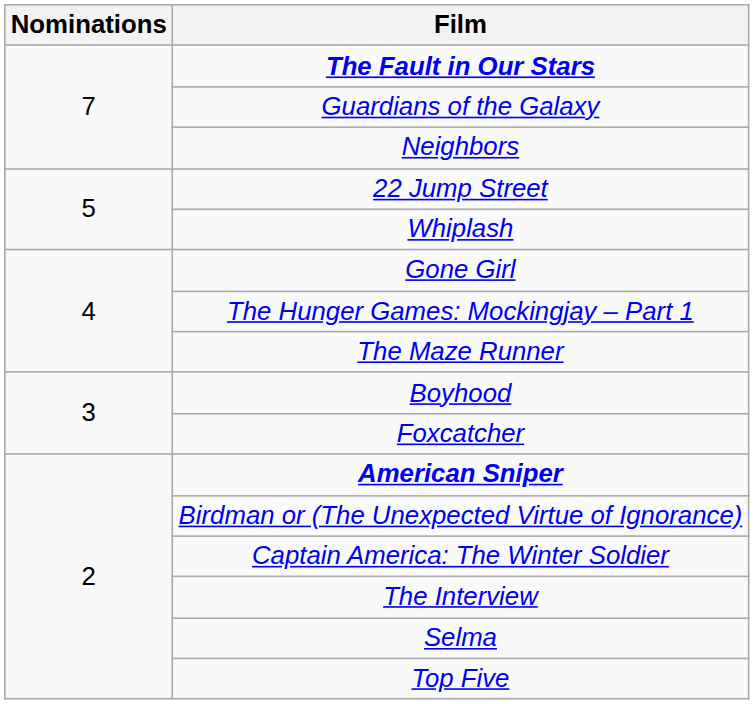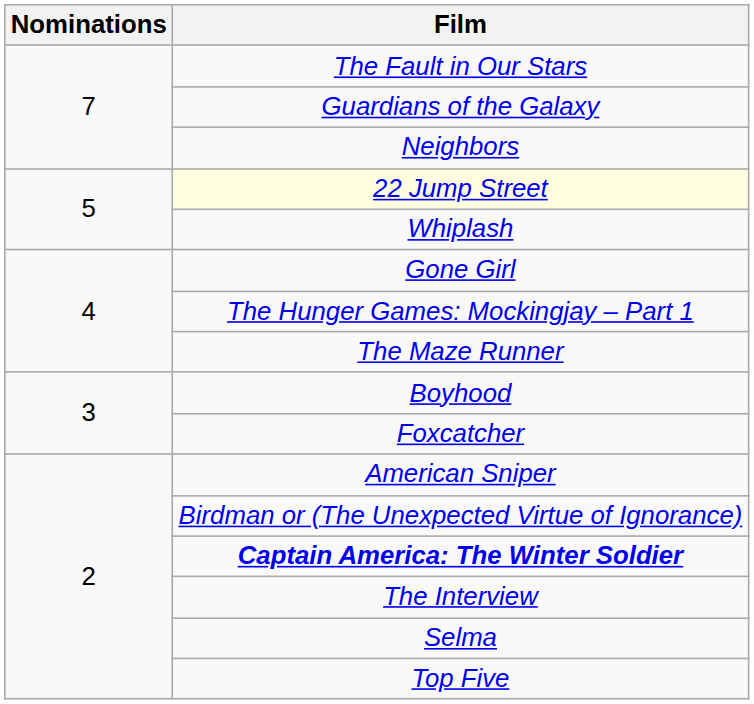The Fault in Our Stars | Film: bold -> normal
22 Jump Street | Film: no background -> lightyellow background
American Sniper | Film: bold -> normal
Captain America: The Winter Soldier | Film: normal -> bold
